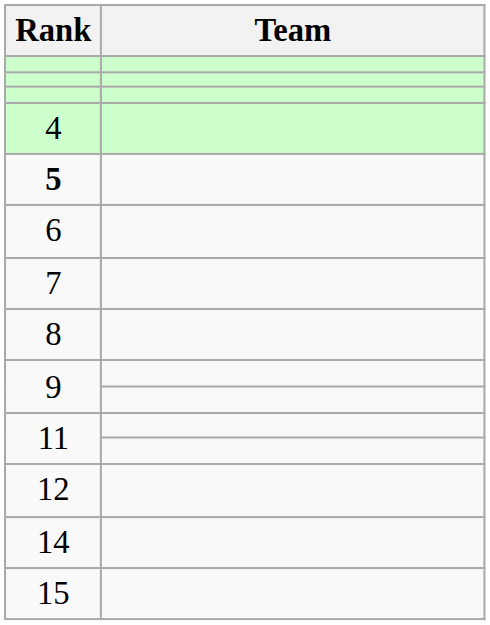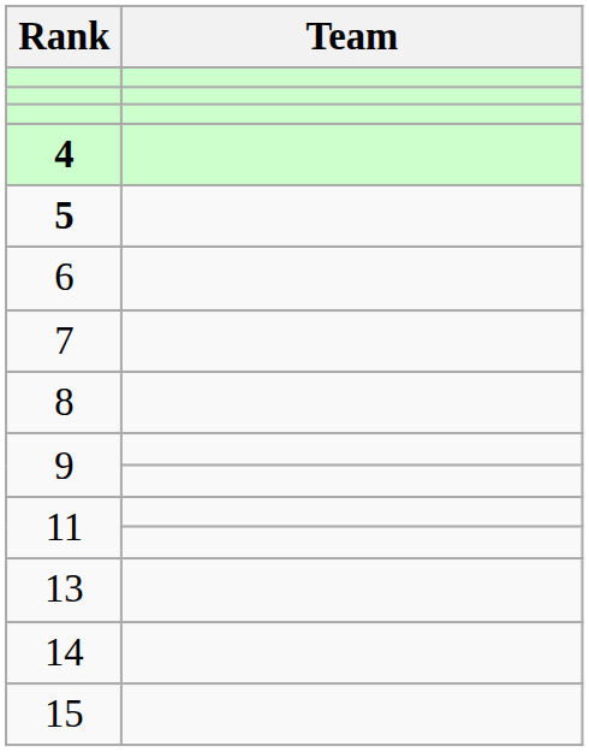row 5 | Rank: normal -> bold
row 14 | Rank: 12 -> 13
